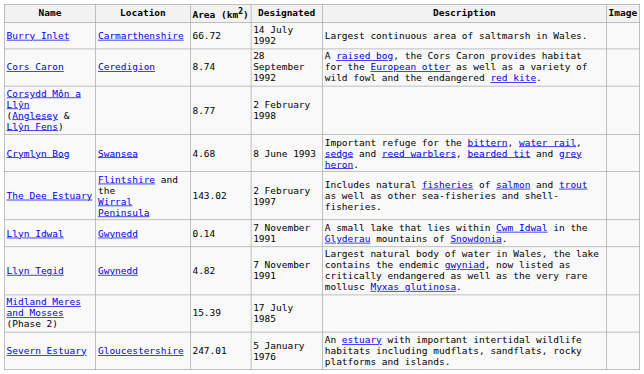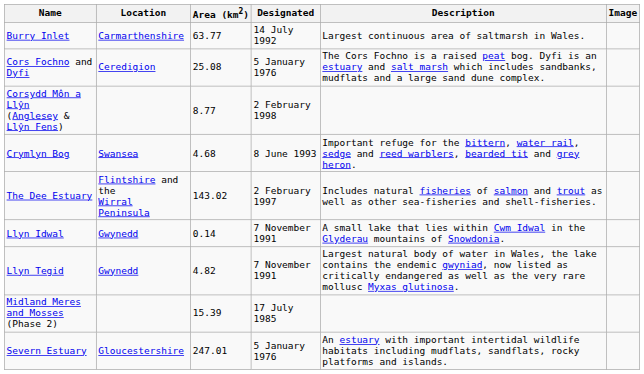Burry Inlet | Area (km2): 66.72 -> 63.77
- row: Cors Caron | Ceredigion | 8.74 | 28 September 1992 | A raised bog, the Cors Caron provides habitat for the European otter as well as a variety of wild fowl and the endangered red kite.
+ row: Cors Fochno and Dyfi | Ceredigion | 25.08 | 5 January 1976 | The Cors Fochno is a raised peat bog. Dyfi is an estuary and salt marsh which includes sandbanks, mudflats and a large sand dune complex.
